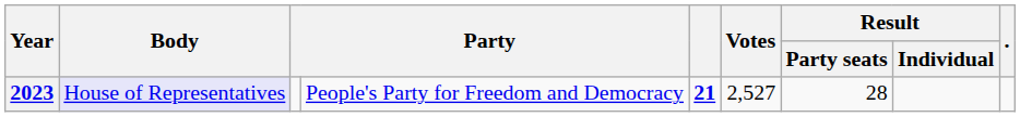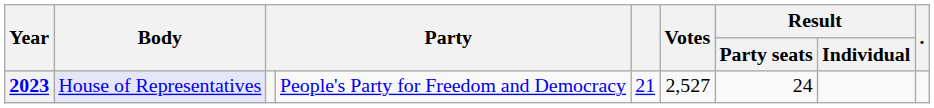2023 | column 5: bold -> normal
2023 | Result / Party seats: 28 -> 24
